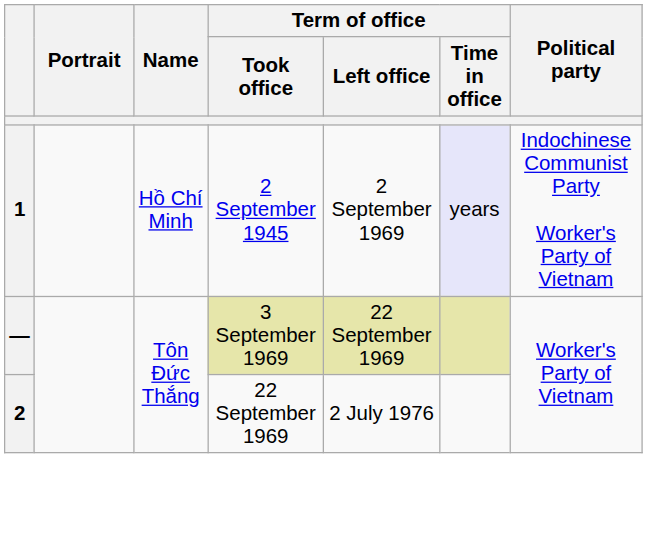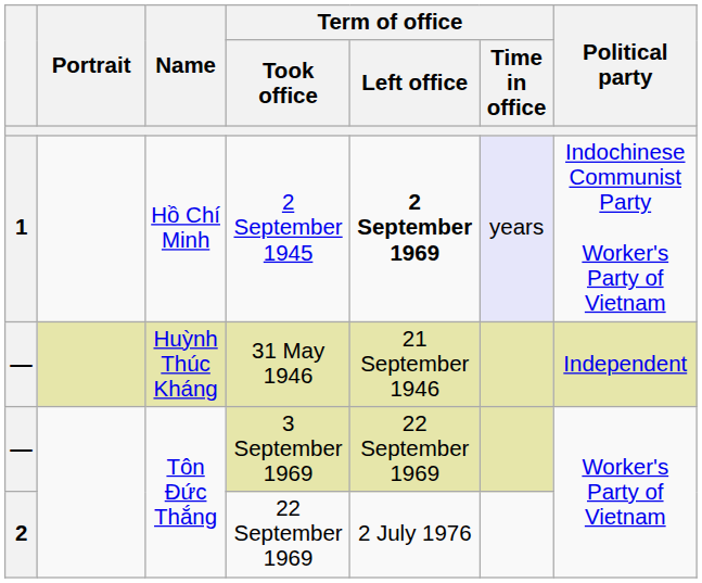2 September 1945 | Term of office / Left office: normal -> bold
+ row: — | Huỳnh Thúc Kháng | 31 May 1946 | 21 September 1946 | Independent
